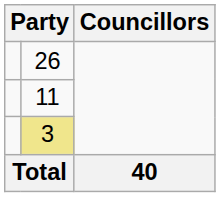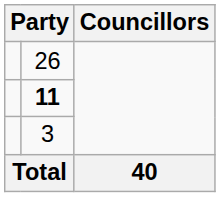11 | column 2: normal -> bold
3 | column 2: khaki background -> no background
